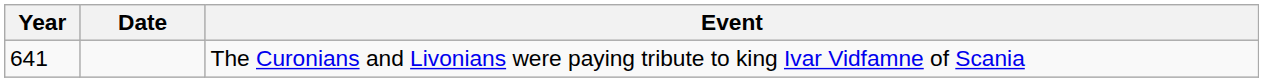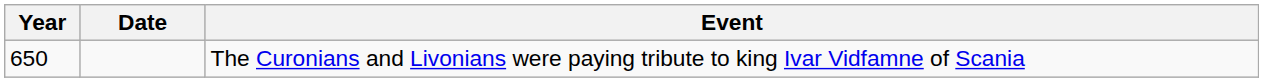row 2 | Year: 641 -> 650
